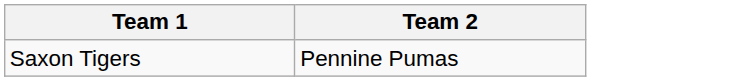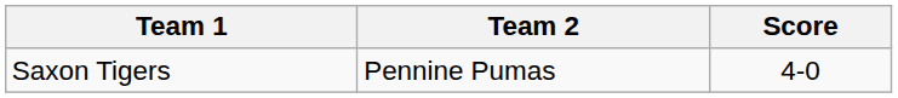+ column: Score | 4-0
